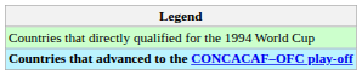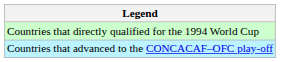row 3 | column 1: bold -> normal
